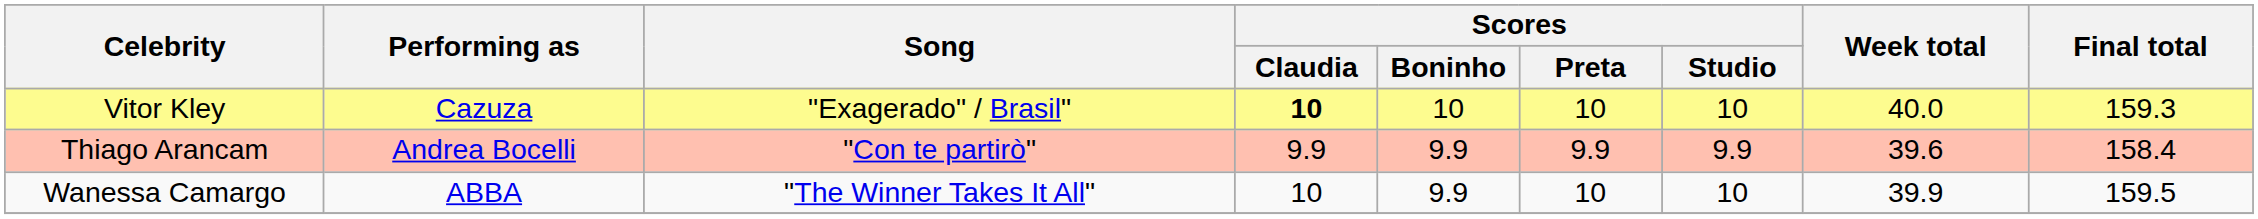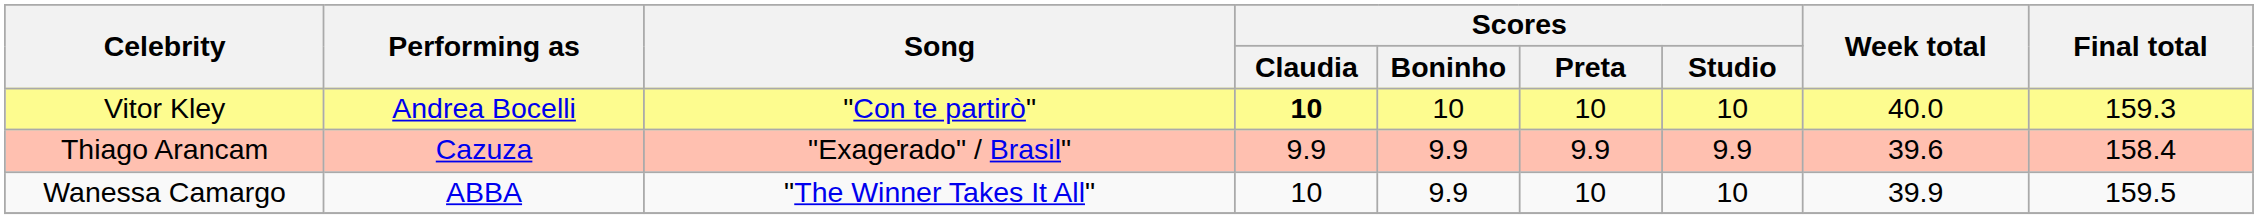Vitor Kley | Performing as: Cazuza -> Andrea Bocelli
Vitor Kley | Song: "Exagerado" / Brasil" -> "Con te partirò"
Thiago Arancam | Performing as: Andrea Bocelli -> Cazuza
Thiago Arancam | Song: "Con te partirò" -> "Exagerado" / Brasil"
